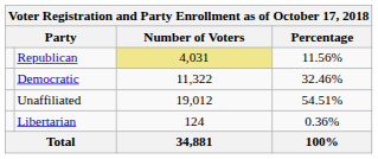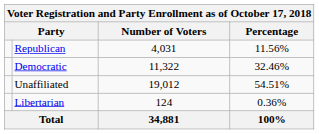Republican | Number of Voters: khaki background -> no background
